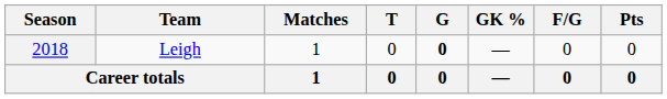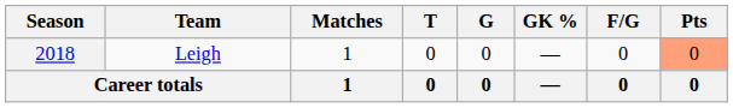2018 | G: bold -> normal
2018 | Pts: no background -> lightsalmon background
